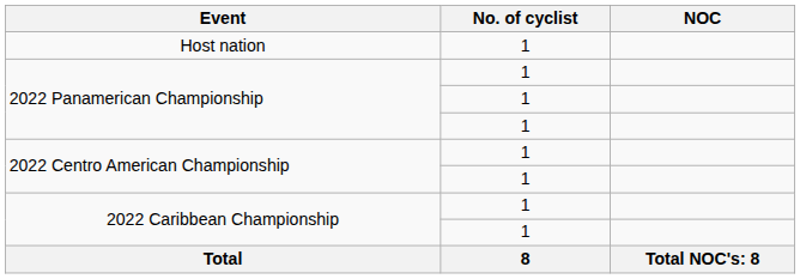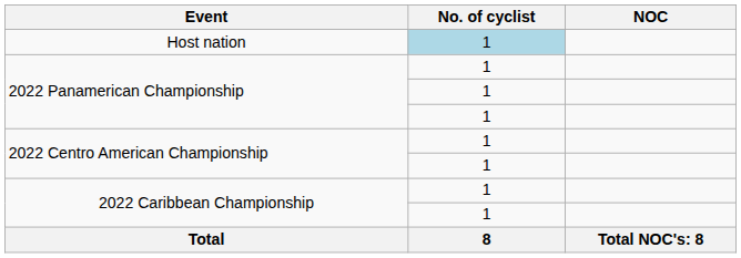Host nation | No. of cyclist: no background -> lightblue background
